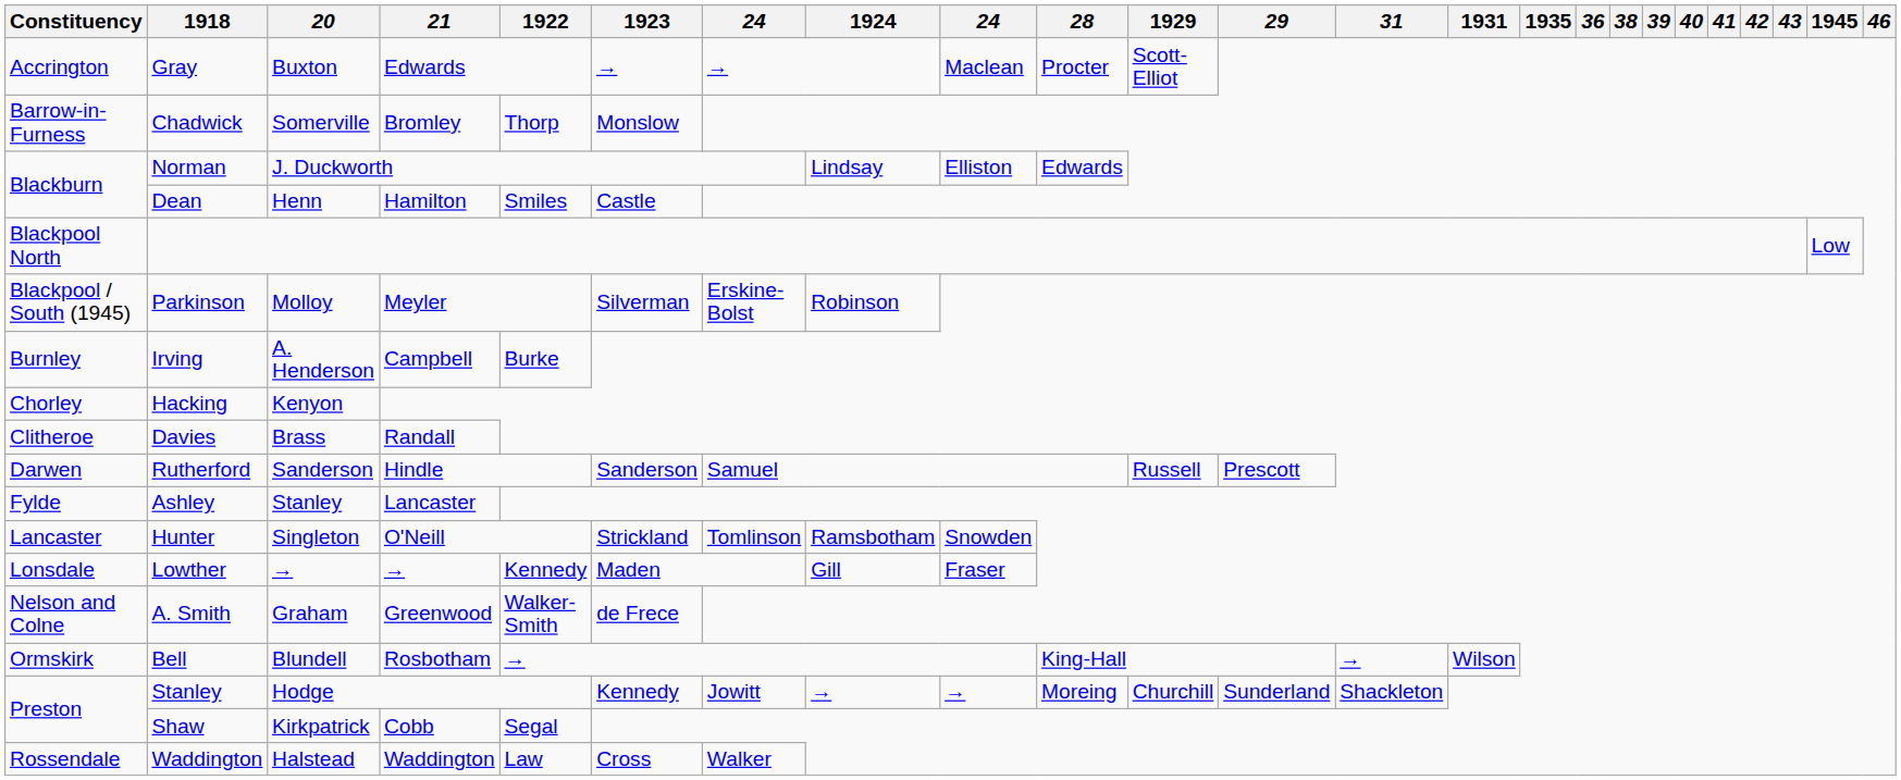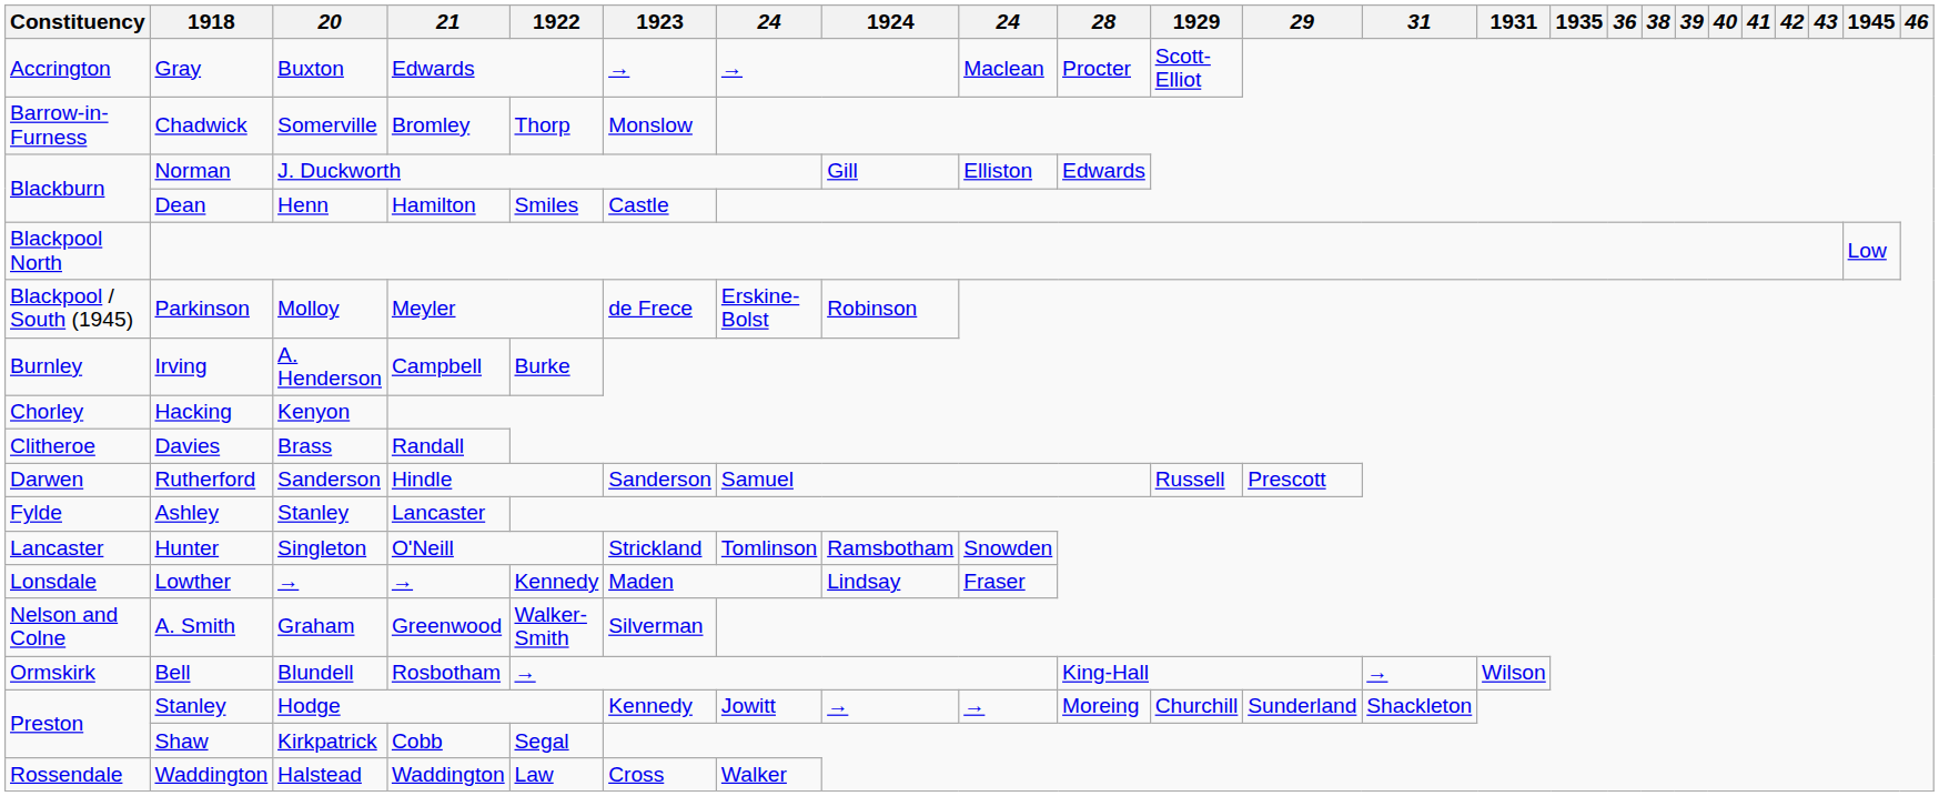Norman | 1924: Lindsay -> Gill
Parkinson | 1923: Silverman -> de Frece
Lowther | 1924: Gill -> Lindsay
A. Smith | 1923: de Frece -> Silverman
